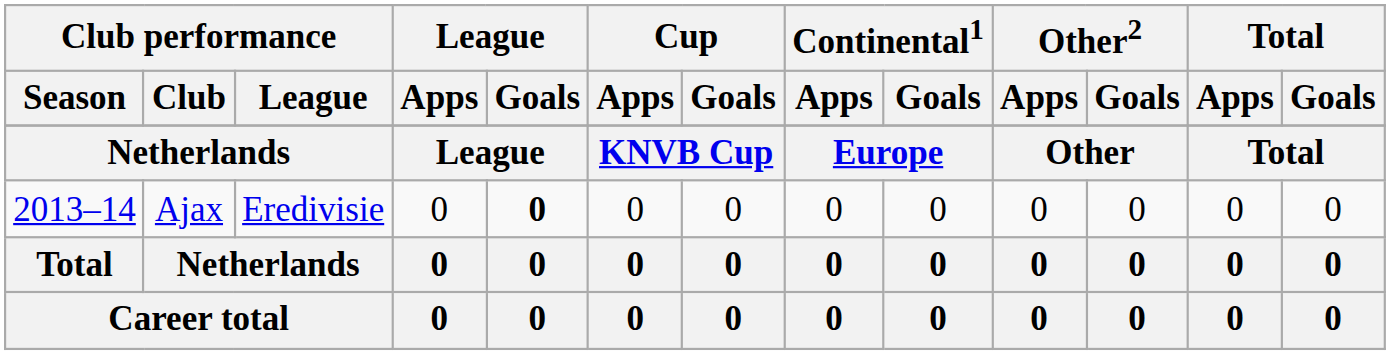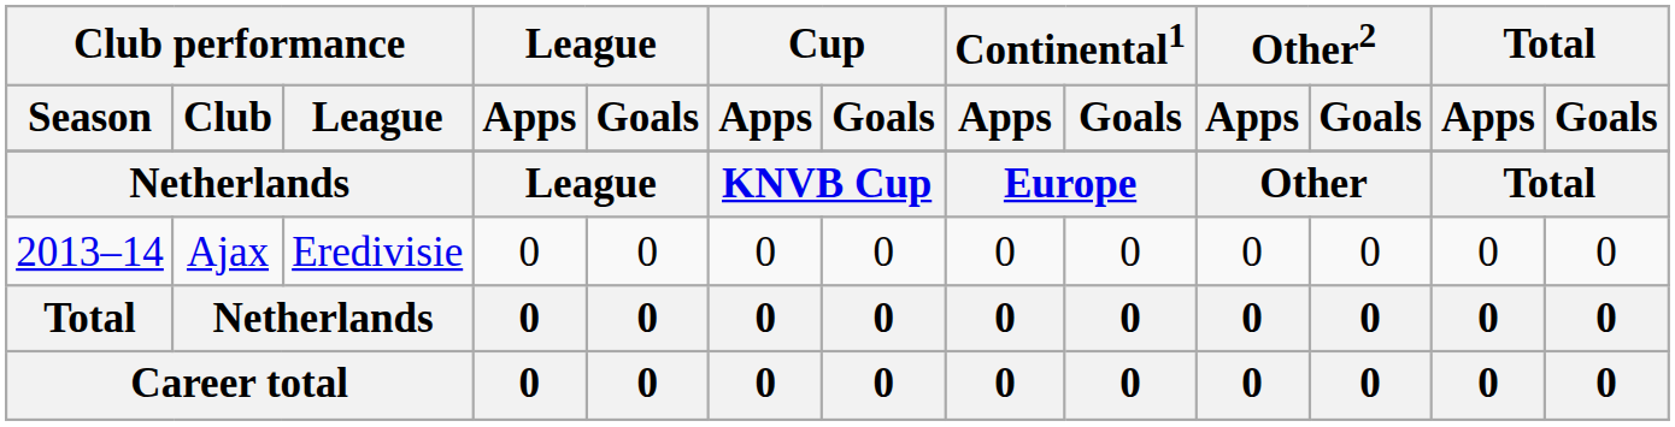Ajax | League / Goals: bold -> normal
